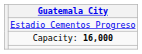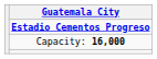Estadio Cementos Progreso | Guatemala City: normal -> bold
